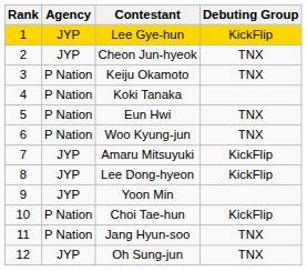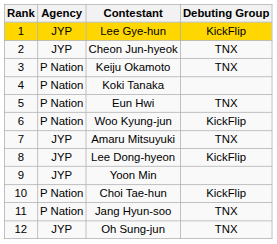Woo Kyung-jun | Debuting Group: TNX -> KickFlip
Amaru Mitsuyuki | Debuting Group: KickFlip -> TNX
